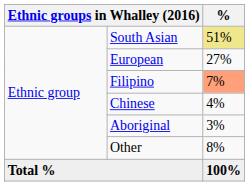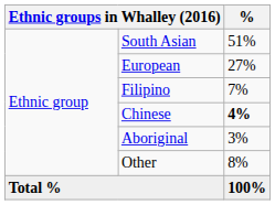South Asian | %: khaki background -> no background
Filipino | %: lightsalmon background -> no background
Chinese | %: normal -> bold
